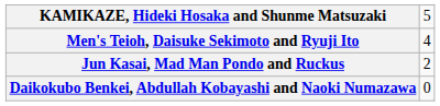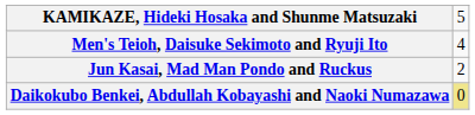Daikokubo Benkei, Abdullah Kobayashi and Naoki Numazawa | column 2: no background -> khaki background
